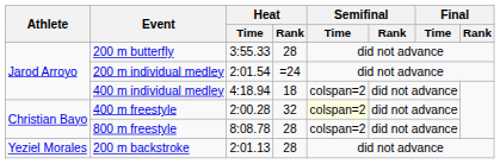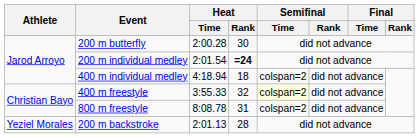200 m butterfly | Heat / Time: 3:55.33 -> 2:00.28
200 m butterfly | Heat / Rank: 28 -> 30
200 m individual medley | Heat / Rank: normal -> bold
400 m freestyle | Heat / Time: 2:00.28 -> 3:55.33
800 m freestyle | Heat / Rank: 28 -> 31
